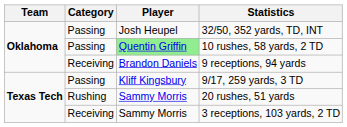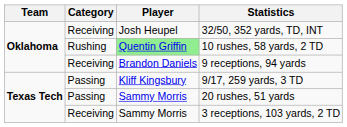32/50, 352 yards, TD, INT | Category: Passing -> Receiving
10 rushes, 58 yards, 2 TD | Category: Passing -> Rushing
20 rushes, 51 yards | Category: Rushing -> Passing
